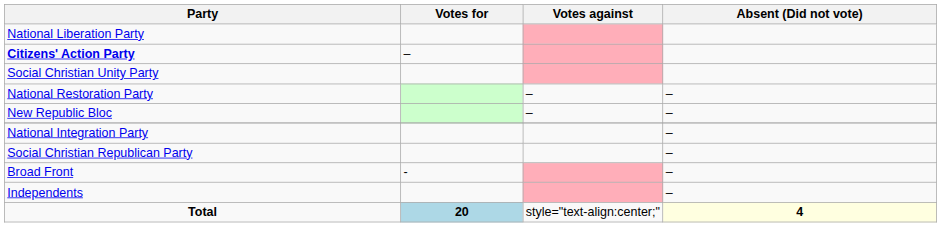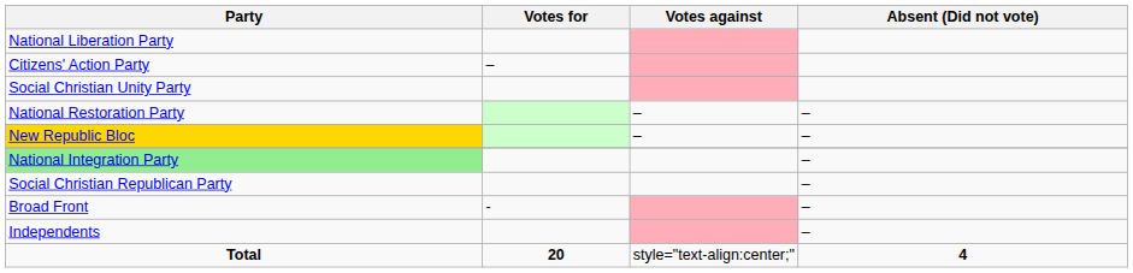Citizens' Action Party | Party: bold -> normal
New Republic Bloc | Party: no background -> gold background
National Integration Party | Party: no background -> lightgreen background
Total | Votes for: lightblue background -> no background
Total | Absent (Did not vote): lightyellow background -> no background
